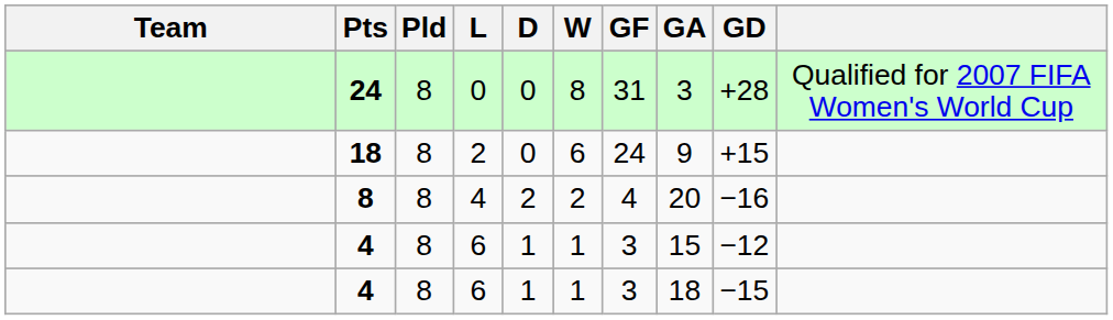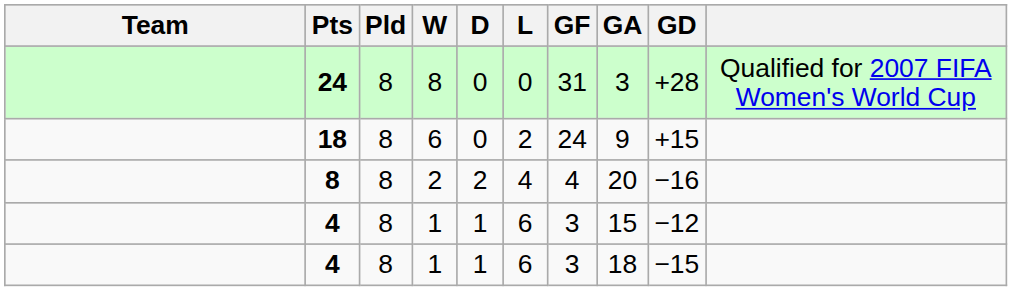columns swapped: W <-> L
